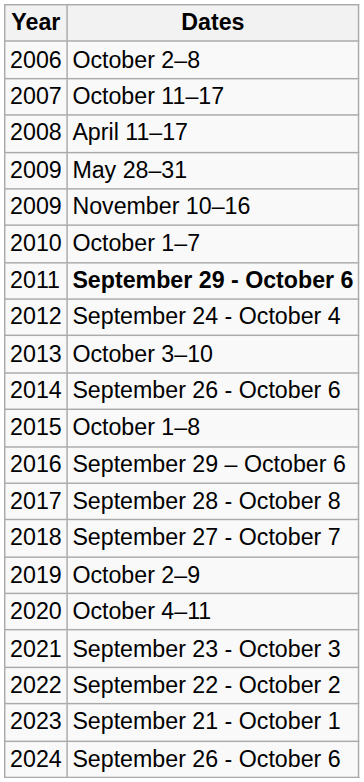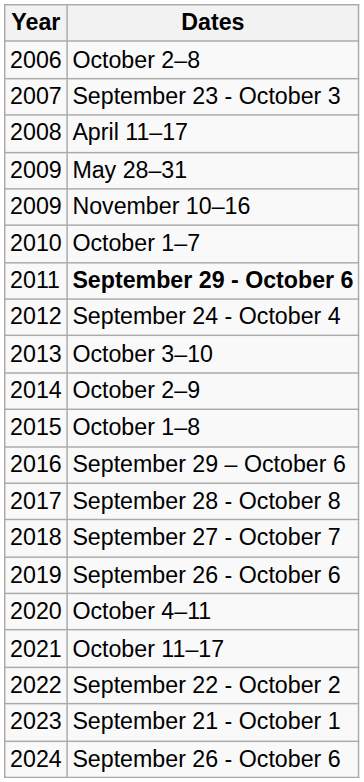row 3 | Dates: October 11–17 -> September 23 - October 3
row 11 | Dates: September 26 - October 6 -> October 2–9
row 16 | Dates: October 2–9 -> September 26 - October 6
row 18 | Dates: September 23 - October 3 -> October 11–17
